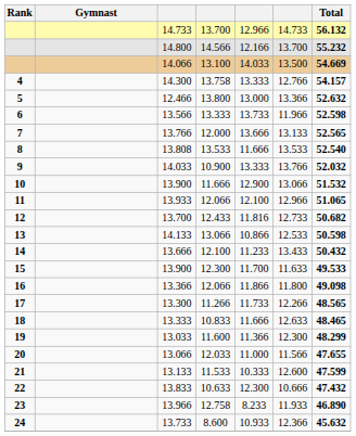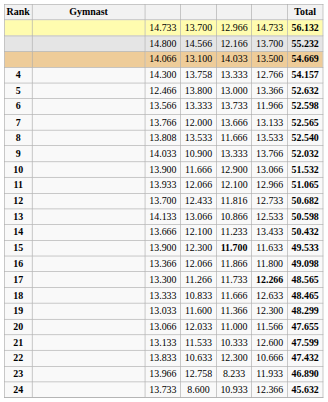13.900 / 12.300 | column 5: normal -> bold
13.300 | column 6: normal -> bold
